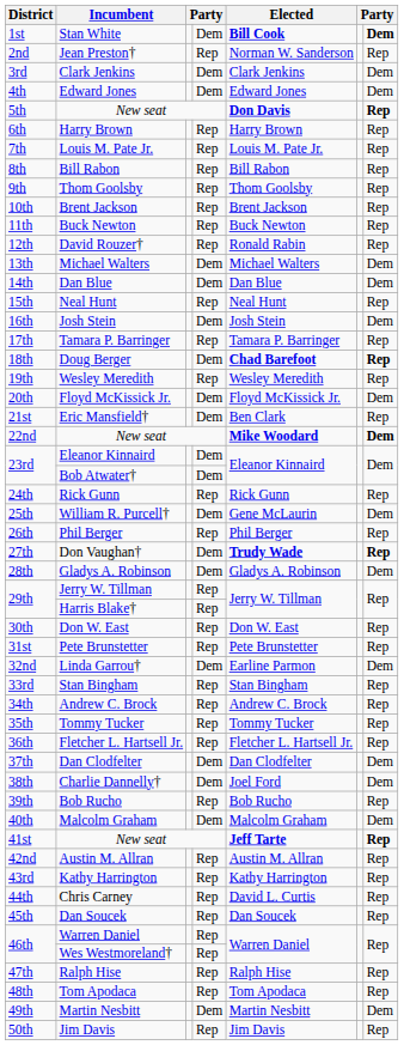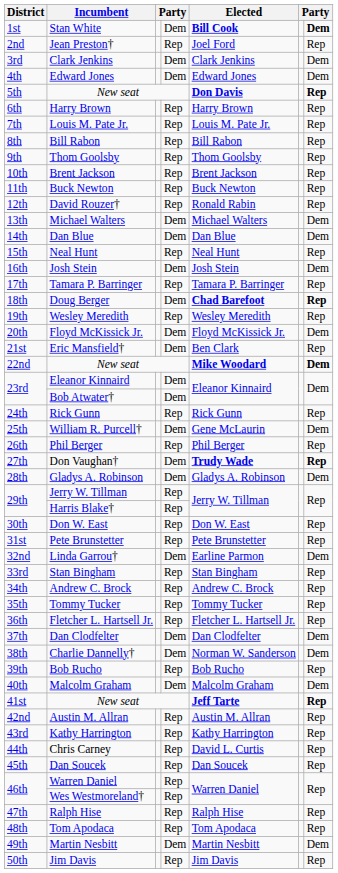Jean Preston† | Elected: Norman W. Sanderson -> Joel Ford
Charlie Dannelly† | Elected: Joel Ford -> Norman W. Sanderson
